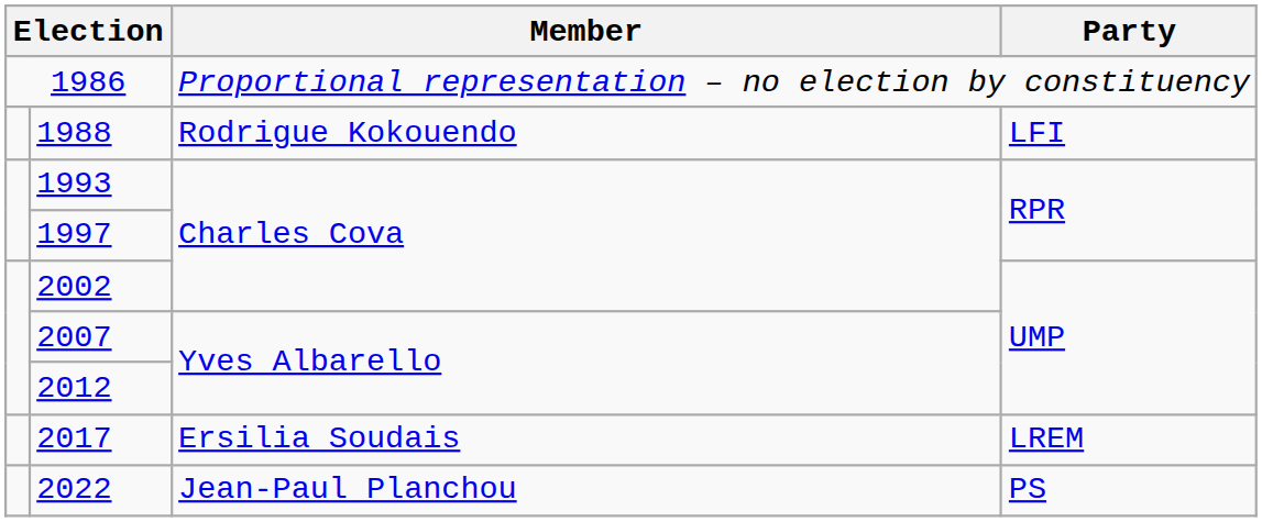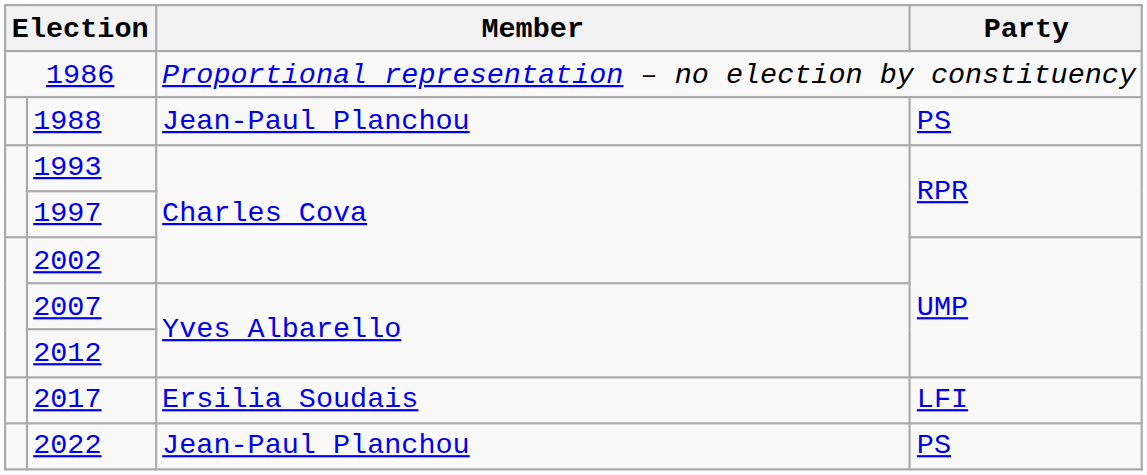1988 | Member: Rodrigue Kokouendo -> Jean-Paul Planchou
1988 | Party: LFI -> PS
2017 | Party: LREM -> LFI
